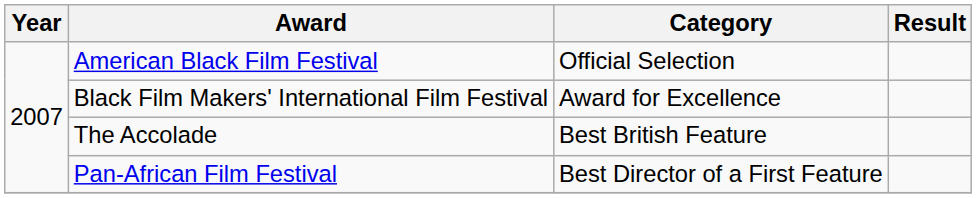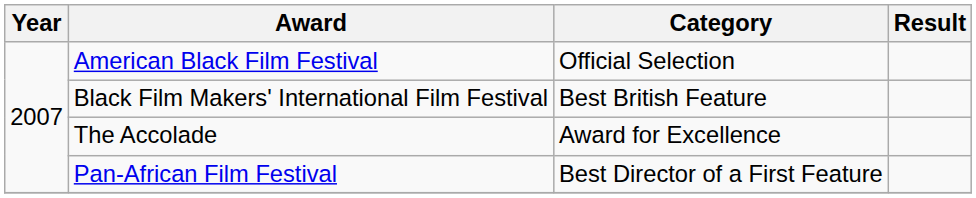Black Film Makers' International Film Festival | Category: Award for Excellence -> Best British Feature
The Accolade | Category: Best British Feature -> Award for Excellence
